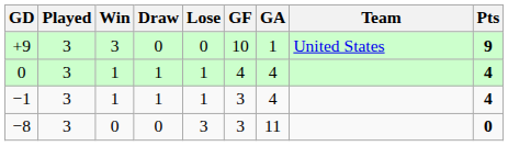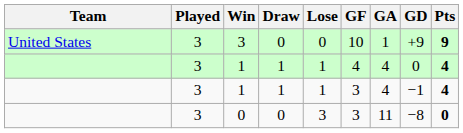columns swapped: Team <-> GD
